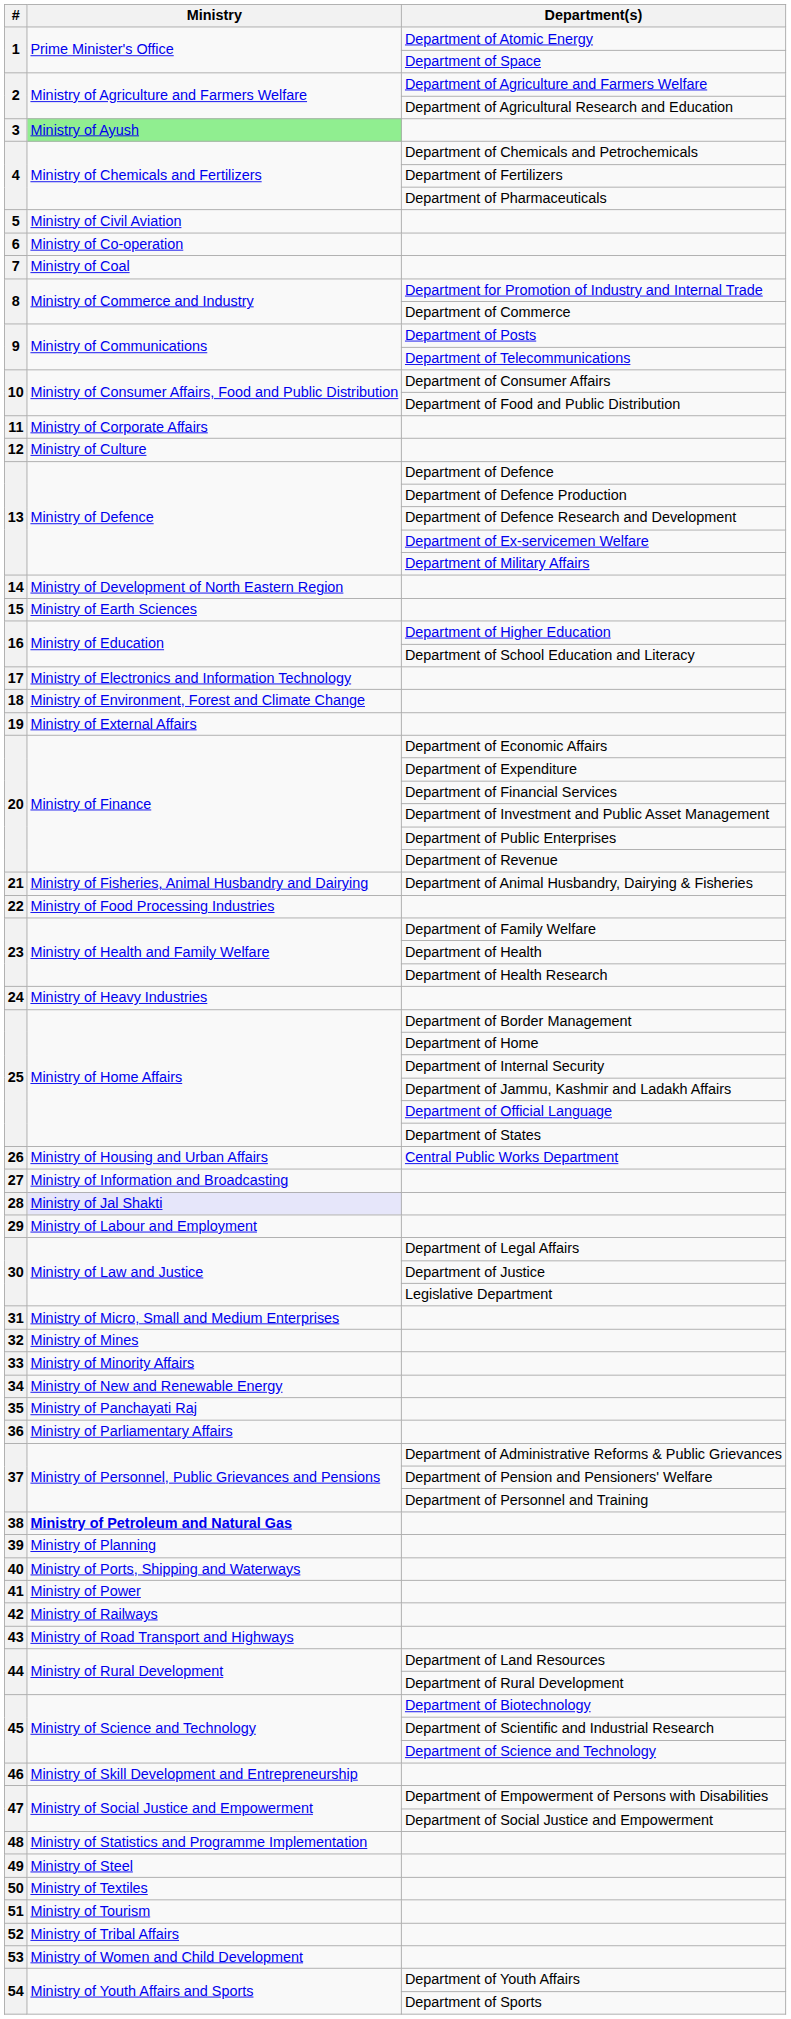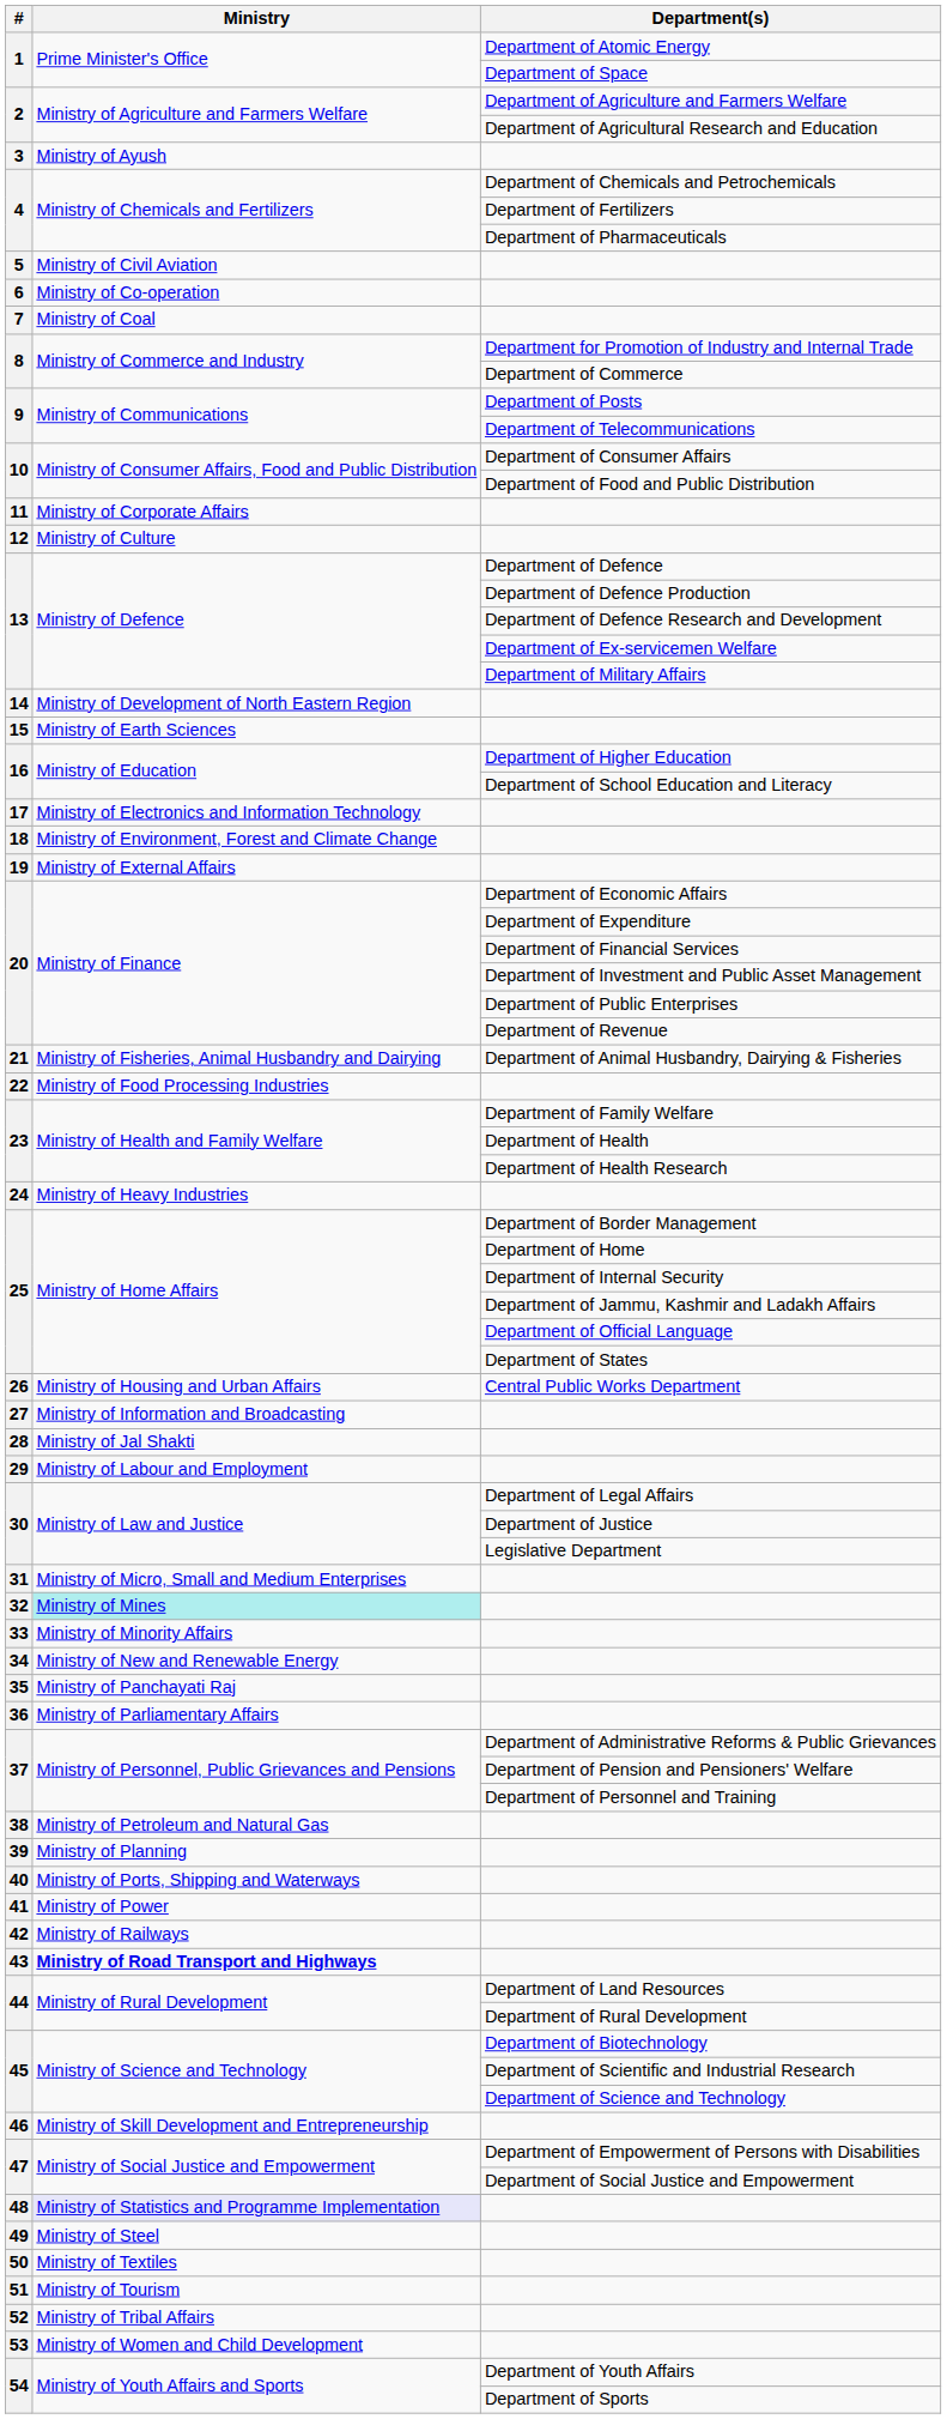3 | Ministry: lightgreen background -> no background
28 | Ministry: lavender background -> no background
32 | Ministry: no background -> paleturquoise background
38 | Ministry: bold -> normal
43 | Ministry: normal -> bold
48 | Ministry: no background -> lavender background
